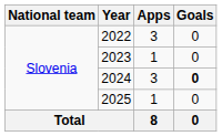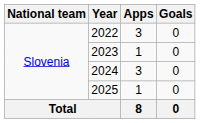2024 | Goals: bold -> normal
